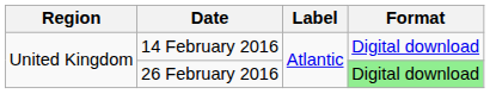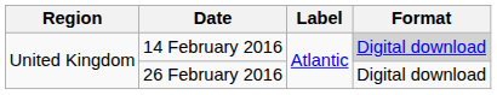14 February 2016 | Format: no background -> lightgrey background
26 February 2016 | Format: lightgreen background -> no background
